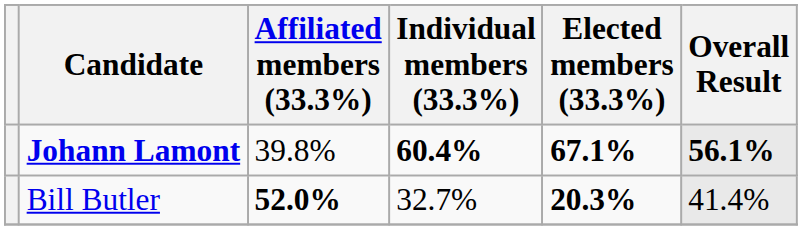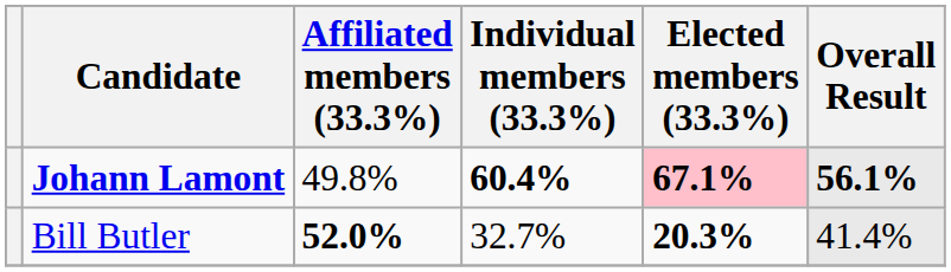Johann Lamont | Affiliated members (33.3%): 39.8% -> 49.8%
Johann Lamont | Elected members (33.3%): no background -> pink background
